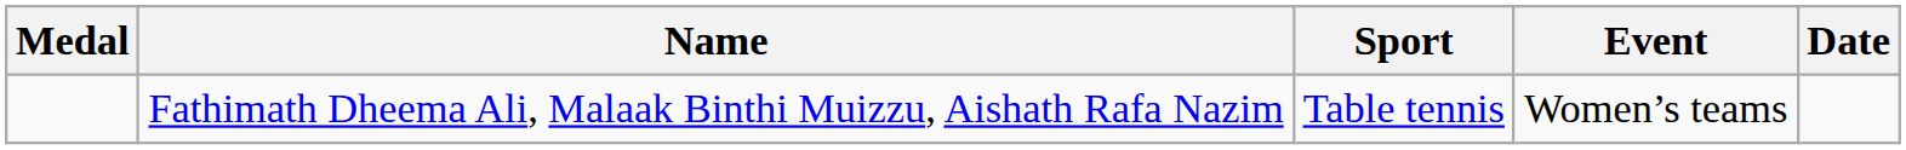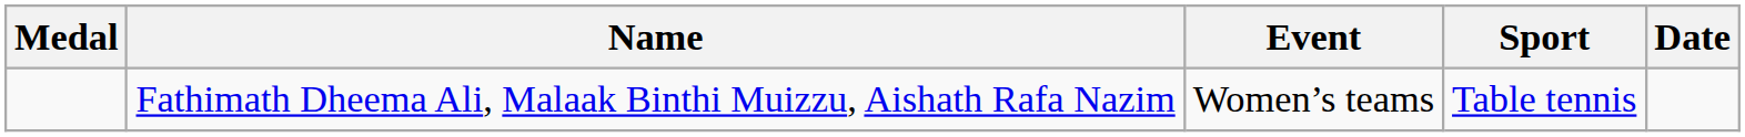columns swapped: Sport <-> Event
